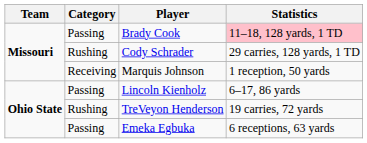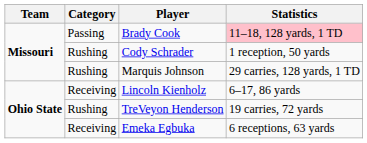Cody Schrader | Statistics: 29 carries, 128 yards, 1 TD -> 1 reception, 50 yards
Marquis Johnson | Category: Receiving -> Rushing
Marquis Johnson | Statistics: 1 reception, 50 yards -> 29 carries, 128 yards, 1 TD
Lincoln Kienholz | Category: Passing -> Receiving
Emeka Egbuka | Category: Passing -> Receiving
